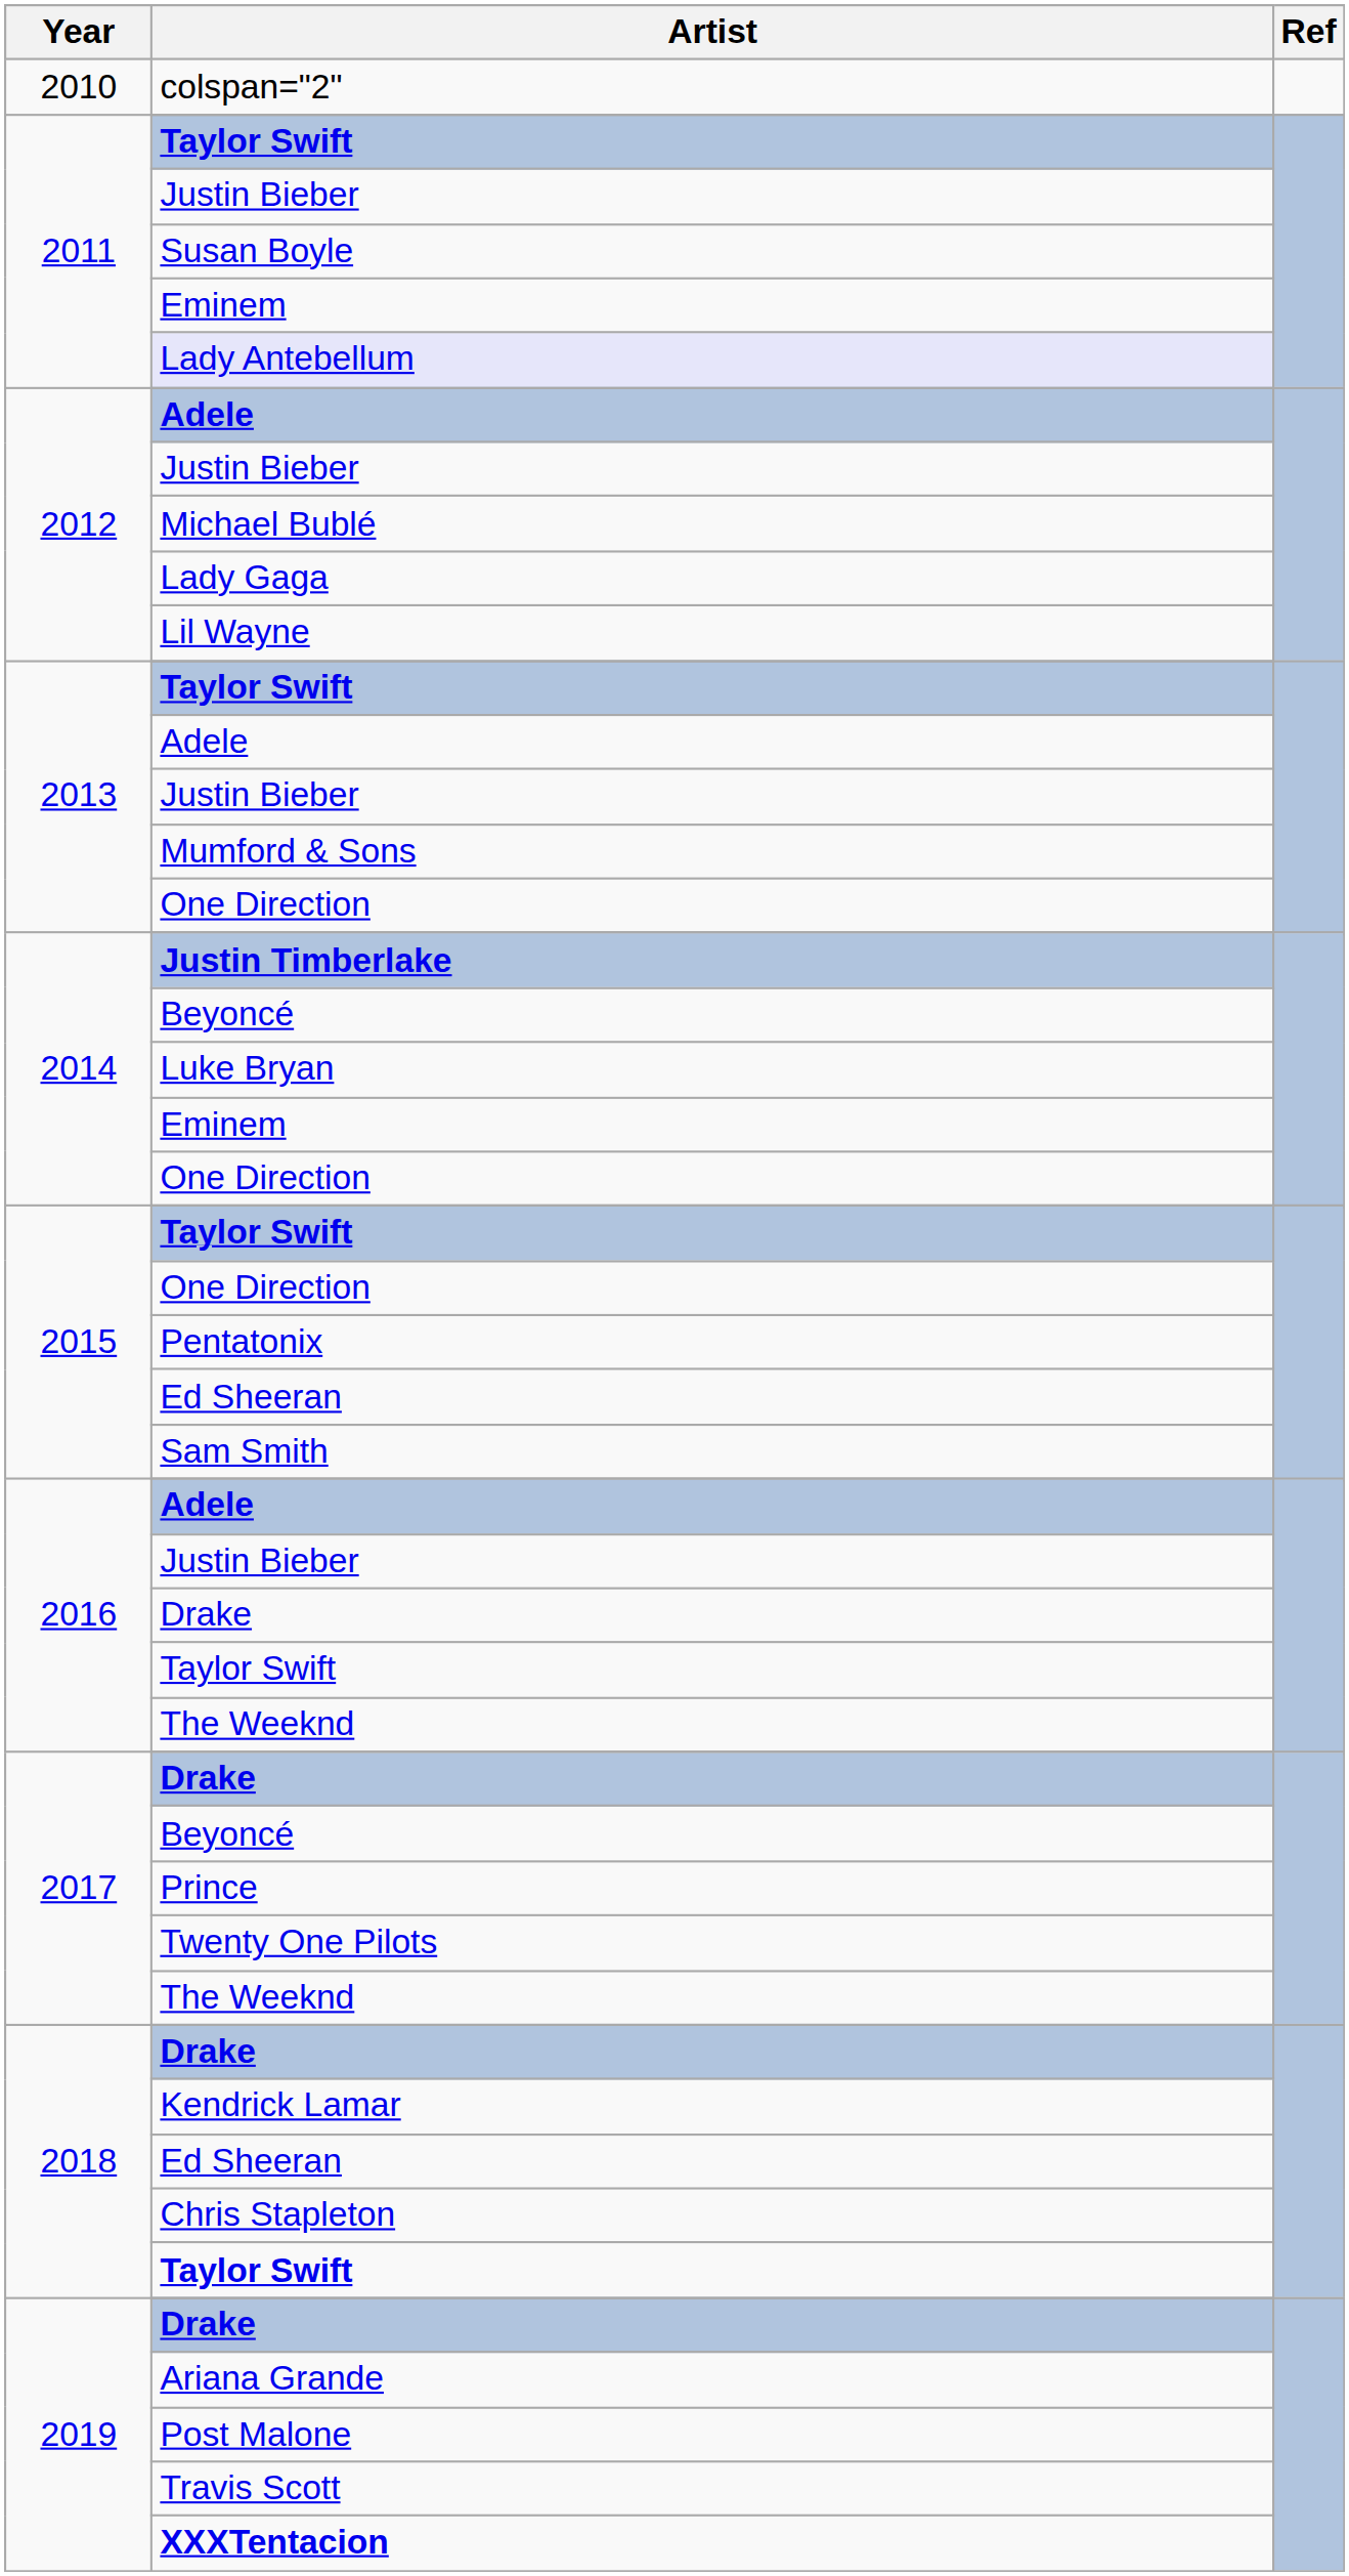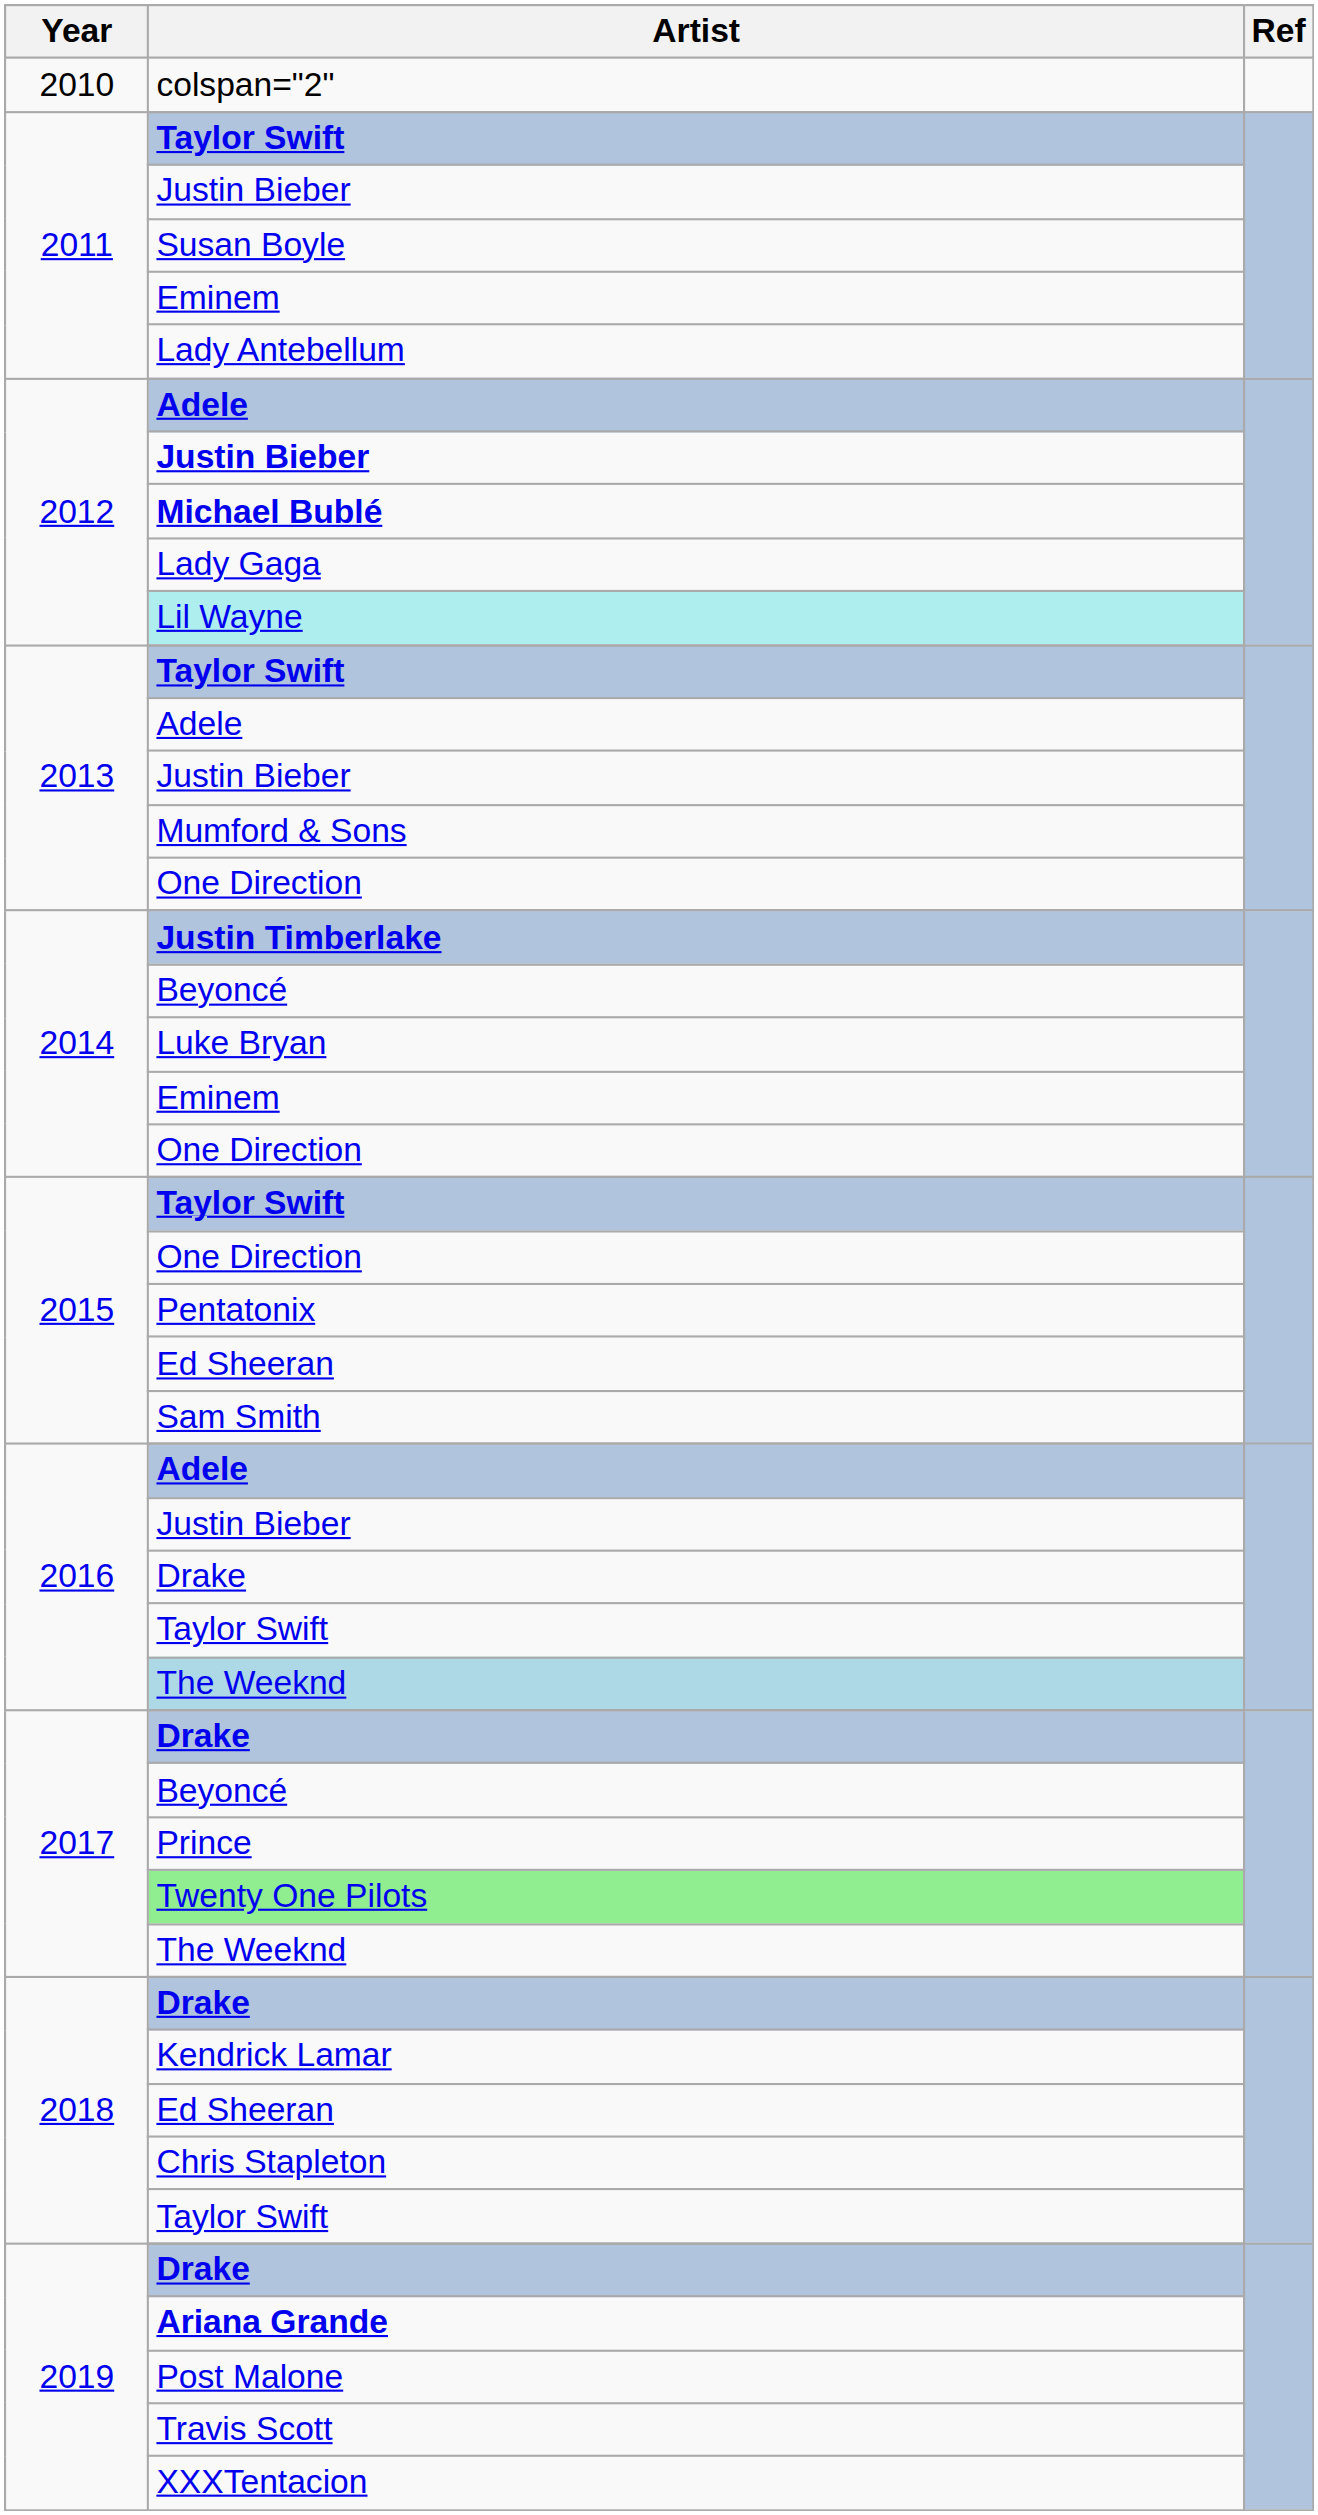Lady Antebellum | Artist: lavender background -> no background
2012 / Justin Bieber | Artist: normal -> bold
Michael Bublé | Artist: normal -> bold
Lil Wayne | Artist: no background -> paleturquoise background
2016 / The Weeknd | Artist: no background -> lightblue background
Twenty One Pilots | Artist: no background -> lightgreen background
2018 / Taylor Swift | Artist: bold -> normal
Ariana Grande | Artist: normal -> bold
XXXTentacion | Artist: bold -> normal
